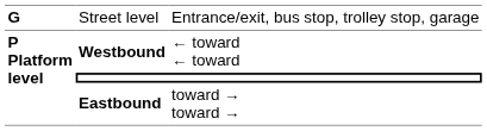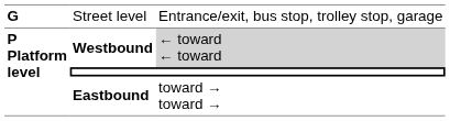Westbound | column 3: no background -> lightgrey background
